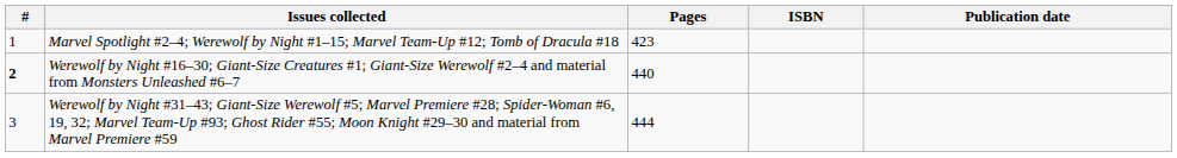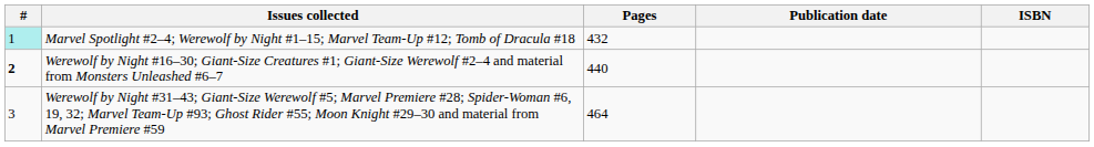columns swapped: Publication date <-> ISBN
row 2 | #: no background -> paleturquoise background
row 2 | Pages: 423 -> 432
row 4 | Pages: 444 -> 464
